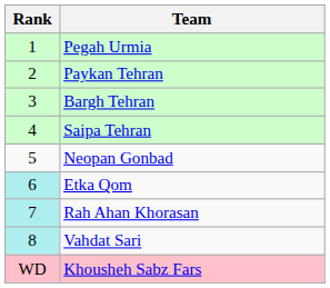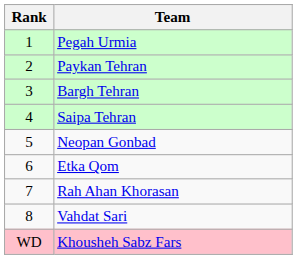Etka Qom | Rank: paleturquoise background -> no background
Rah Ahan Khorasan | Rank: paleturquoise background -> no background
Vahdat Sari | Rank: paleturquoise background -> no background
